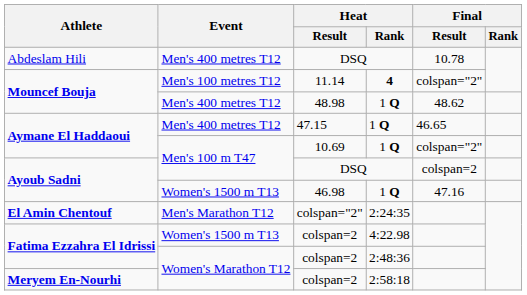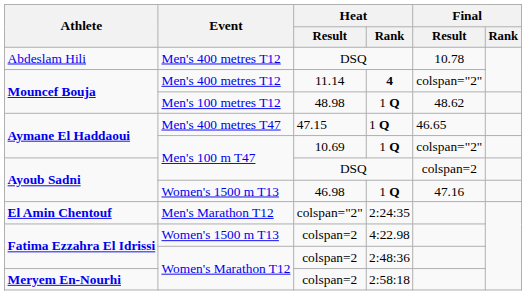11.14 | Event: Men's 100 metres T12 -> Men's 400 metres T12
48.98 | Event: Men's 400 metres T12 -> Men's 100 metres T12
47.15 | Event: Men's 400 metres T12 -> Men's 400 metres T47
